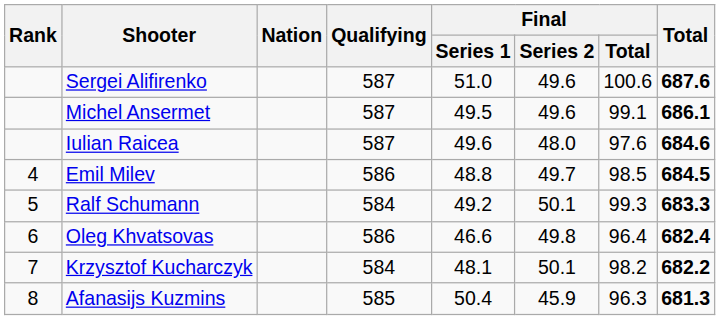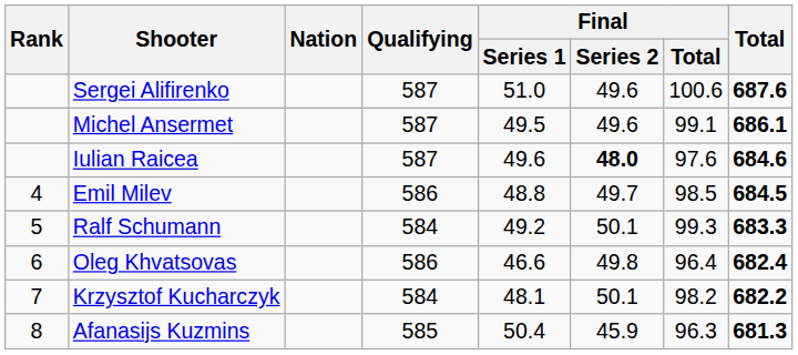Iulian Raicea | Final / Series 2: normal -> bold
